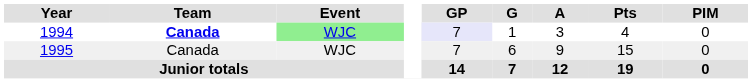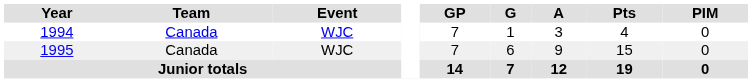1994 | Team: bold -> normal
1994 | Event: lightgreen background -> no background
1994 | GP: lavender background -> no background
